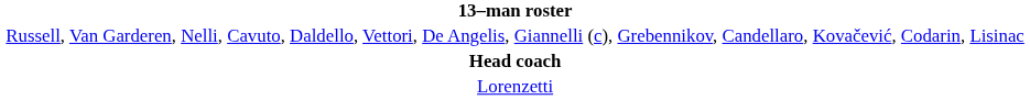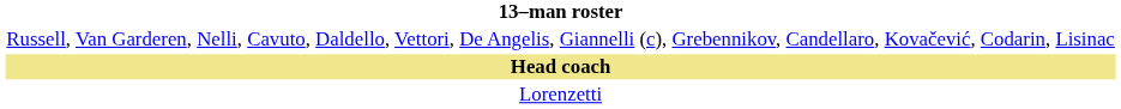row 3 | column 1: no background -> khaki background
